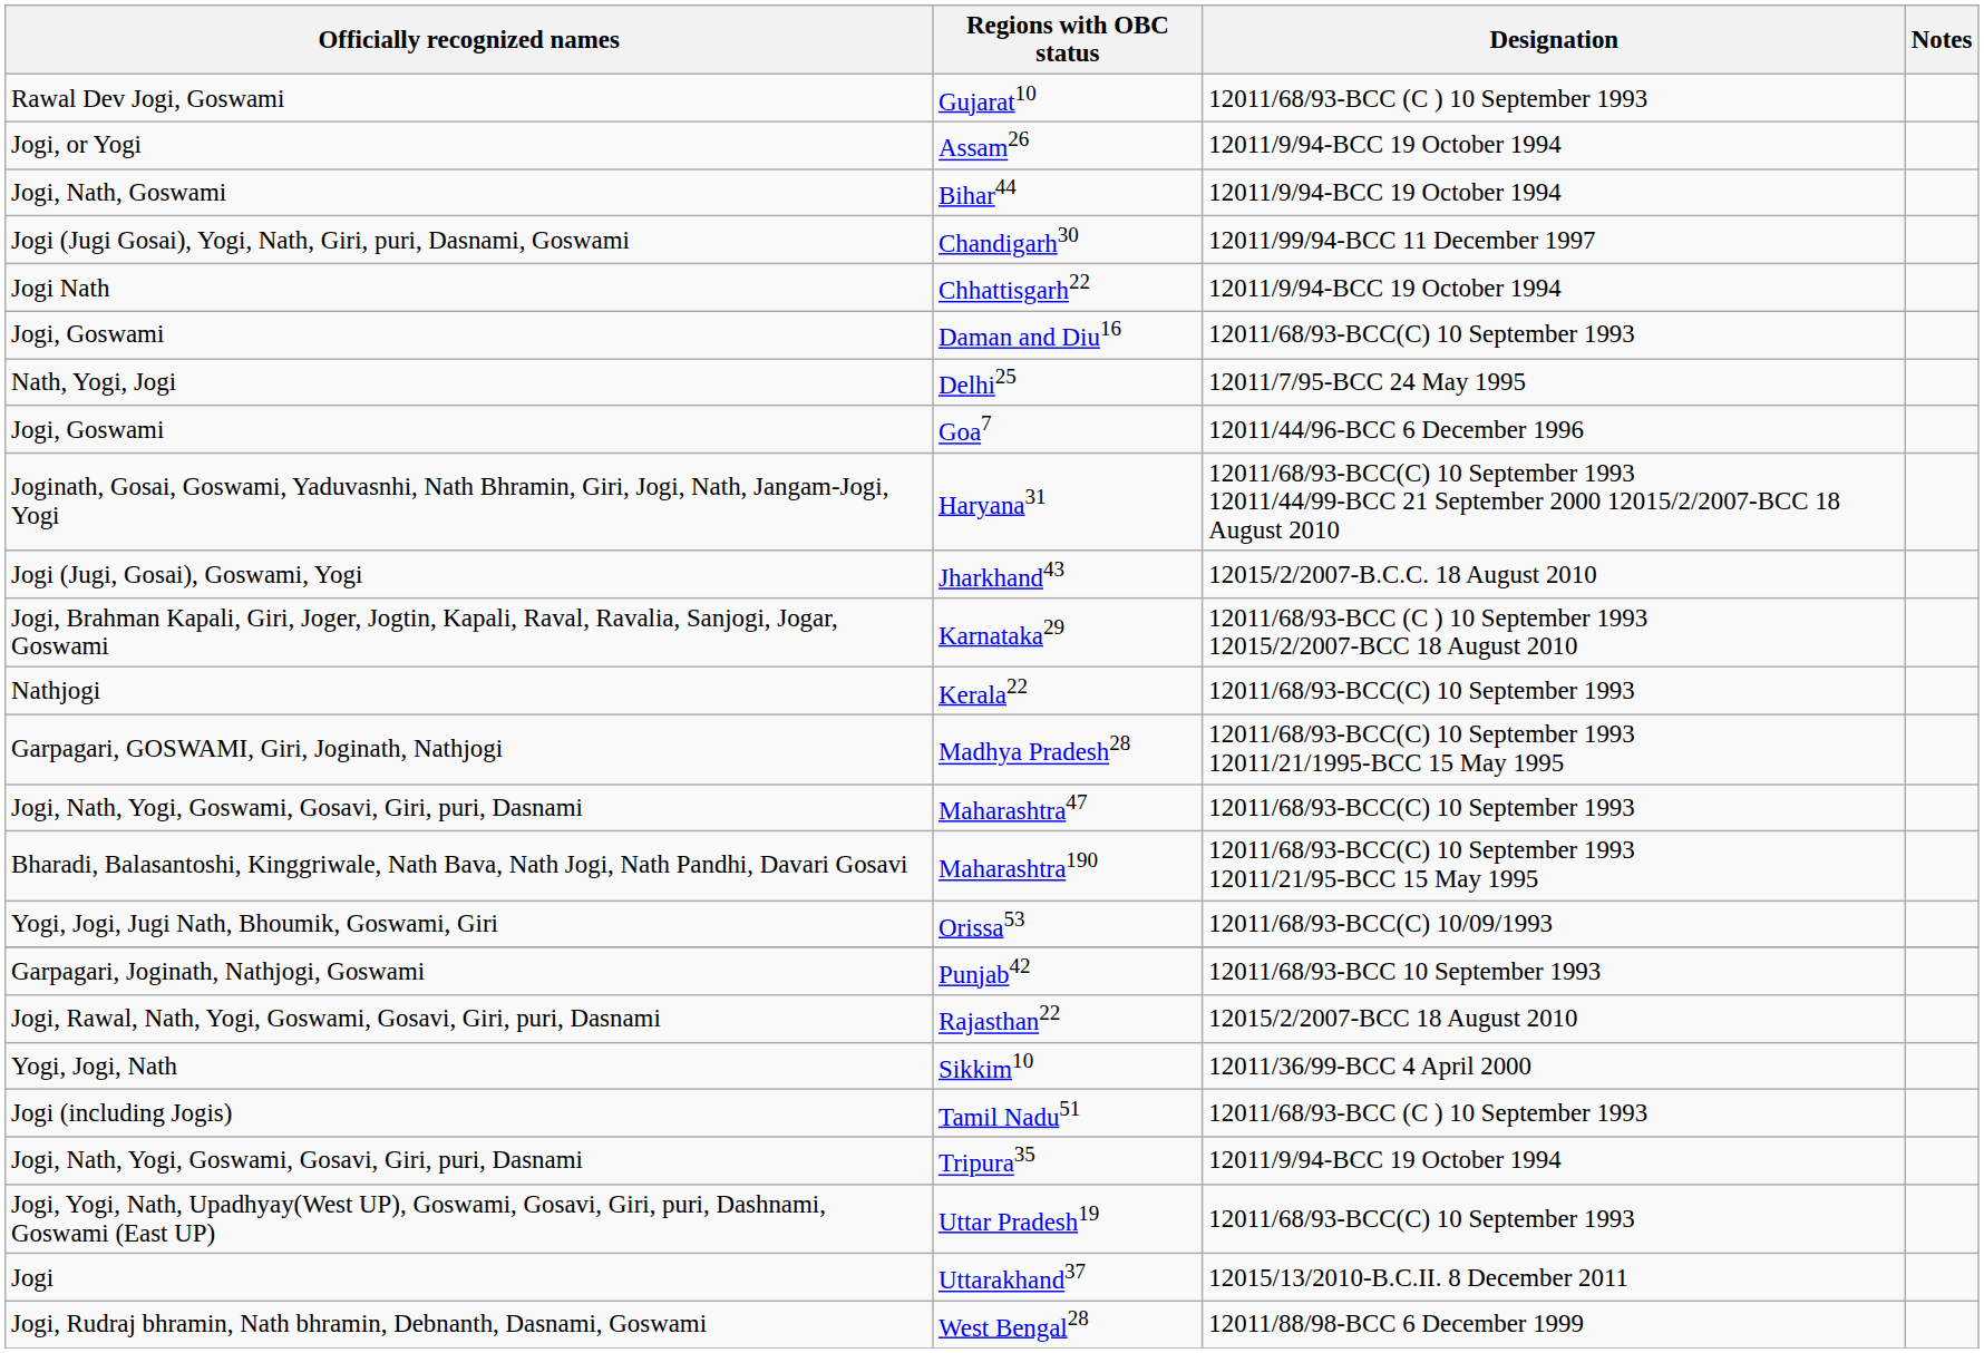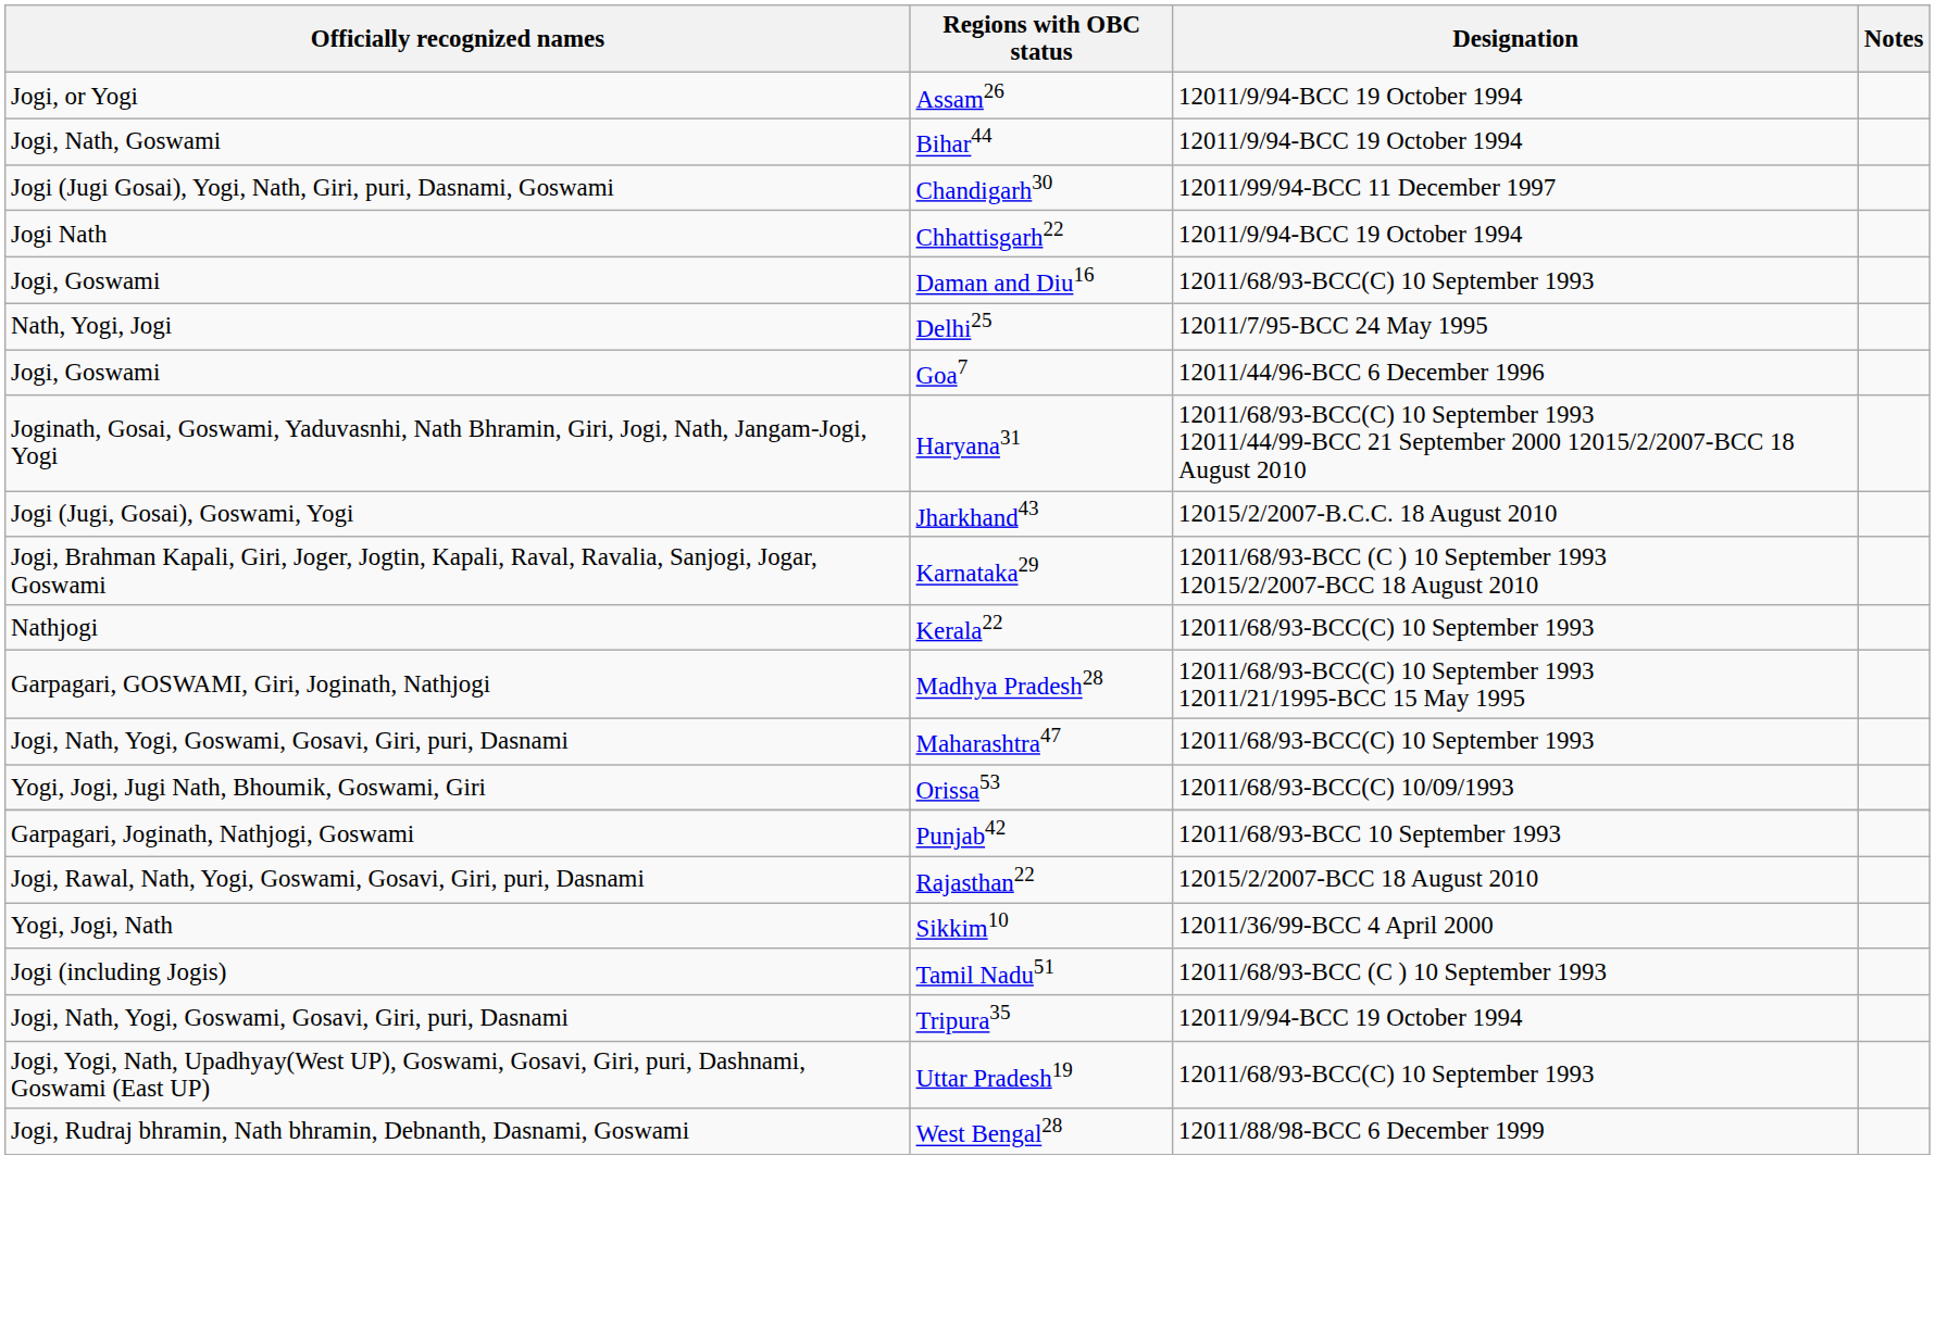- row: Rawal Dev Jogi, Goswami | Gujarat10 | 12011/68/93-BCC (C ) 10 September 1993
- row: Bharadi, Balasantoshi, Kinggriwale, Nath Bava, Nath Jogi, Nath Pandhi, Davari Gosavi | Maharashtra190 | 12011/68/93-BCC(C) 10 September 1993 12011/21/95-BCC 15 May 1995
- row: Jogi | Uttarakhand37 | 12015/13/2010-B.C.II. 8 December 2011
